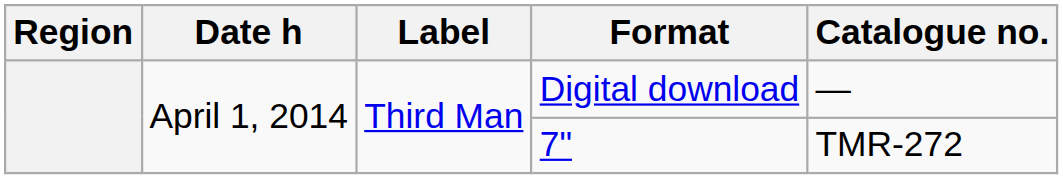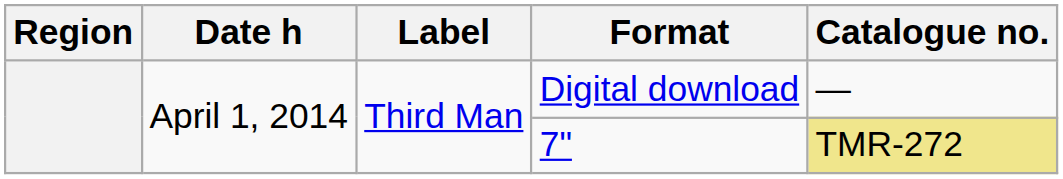7" | Catalogue no.: no background -> khaki background
